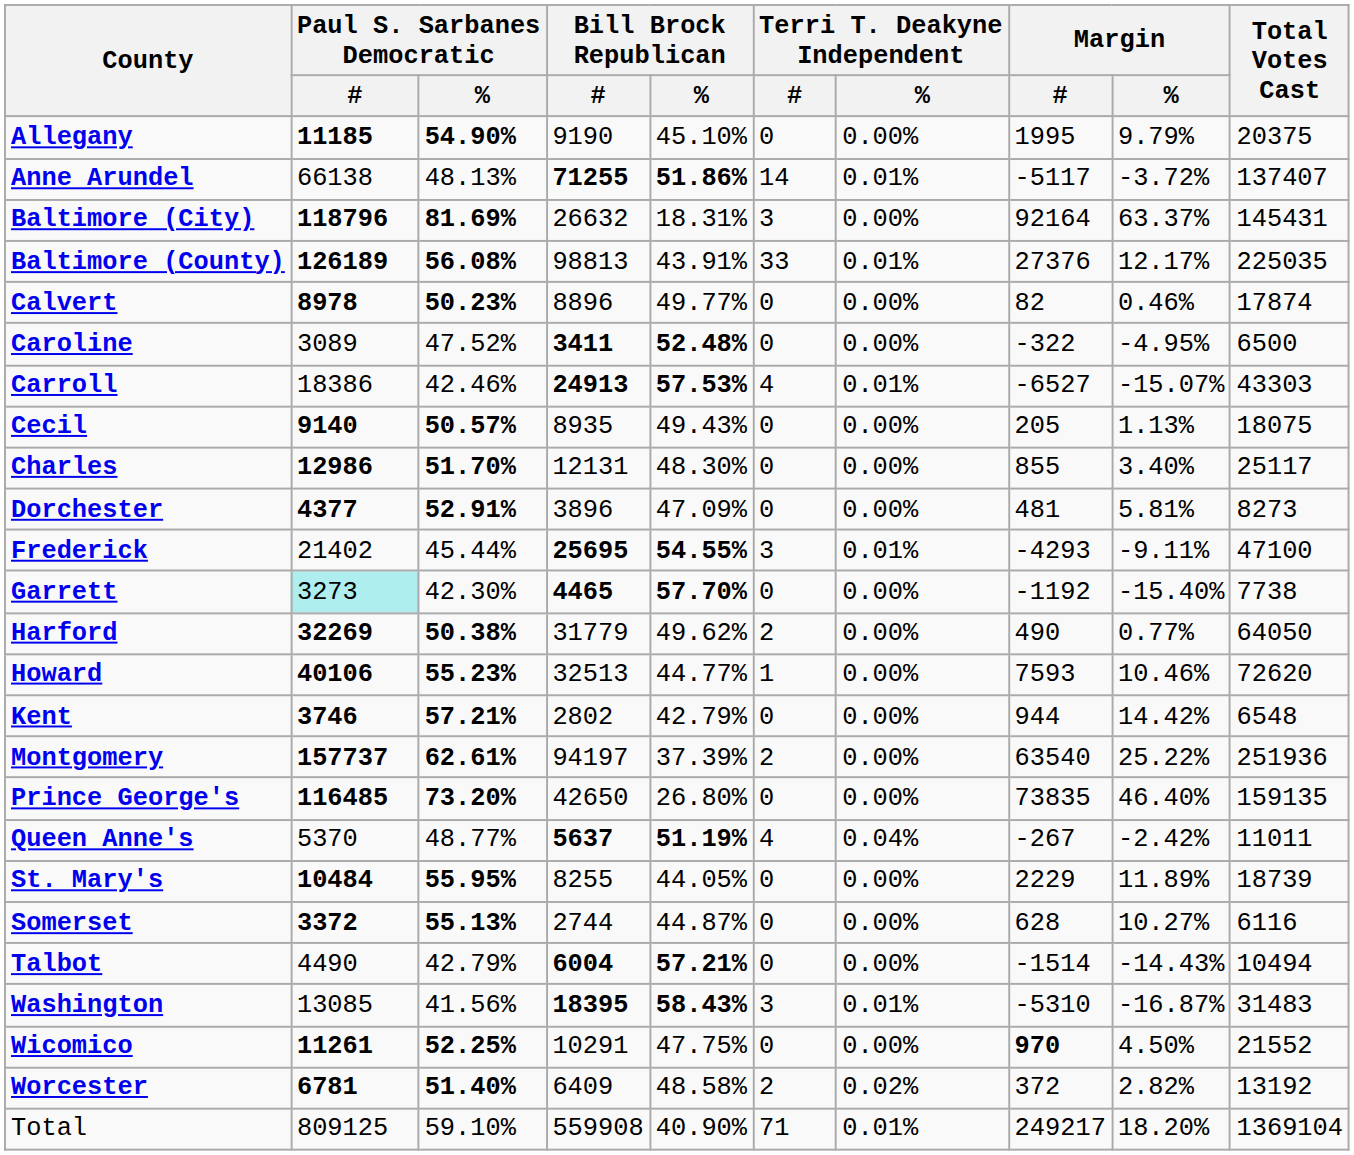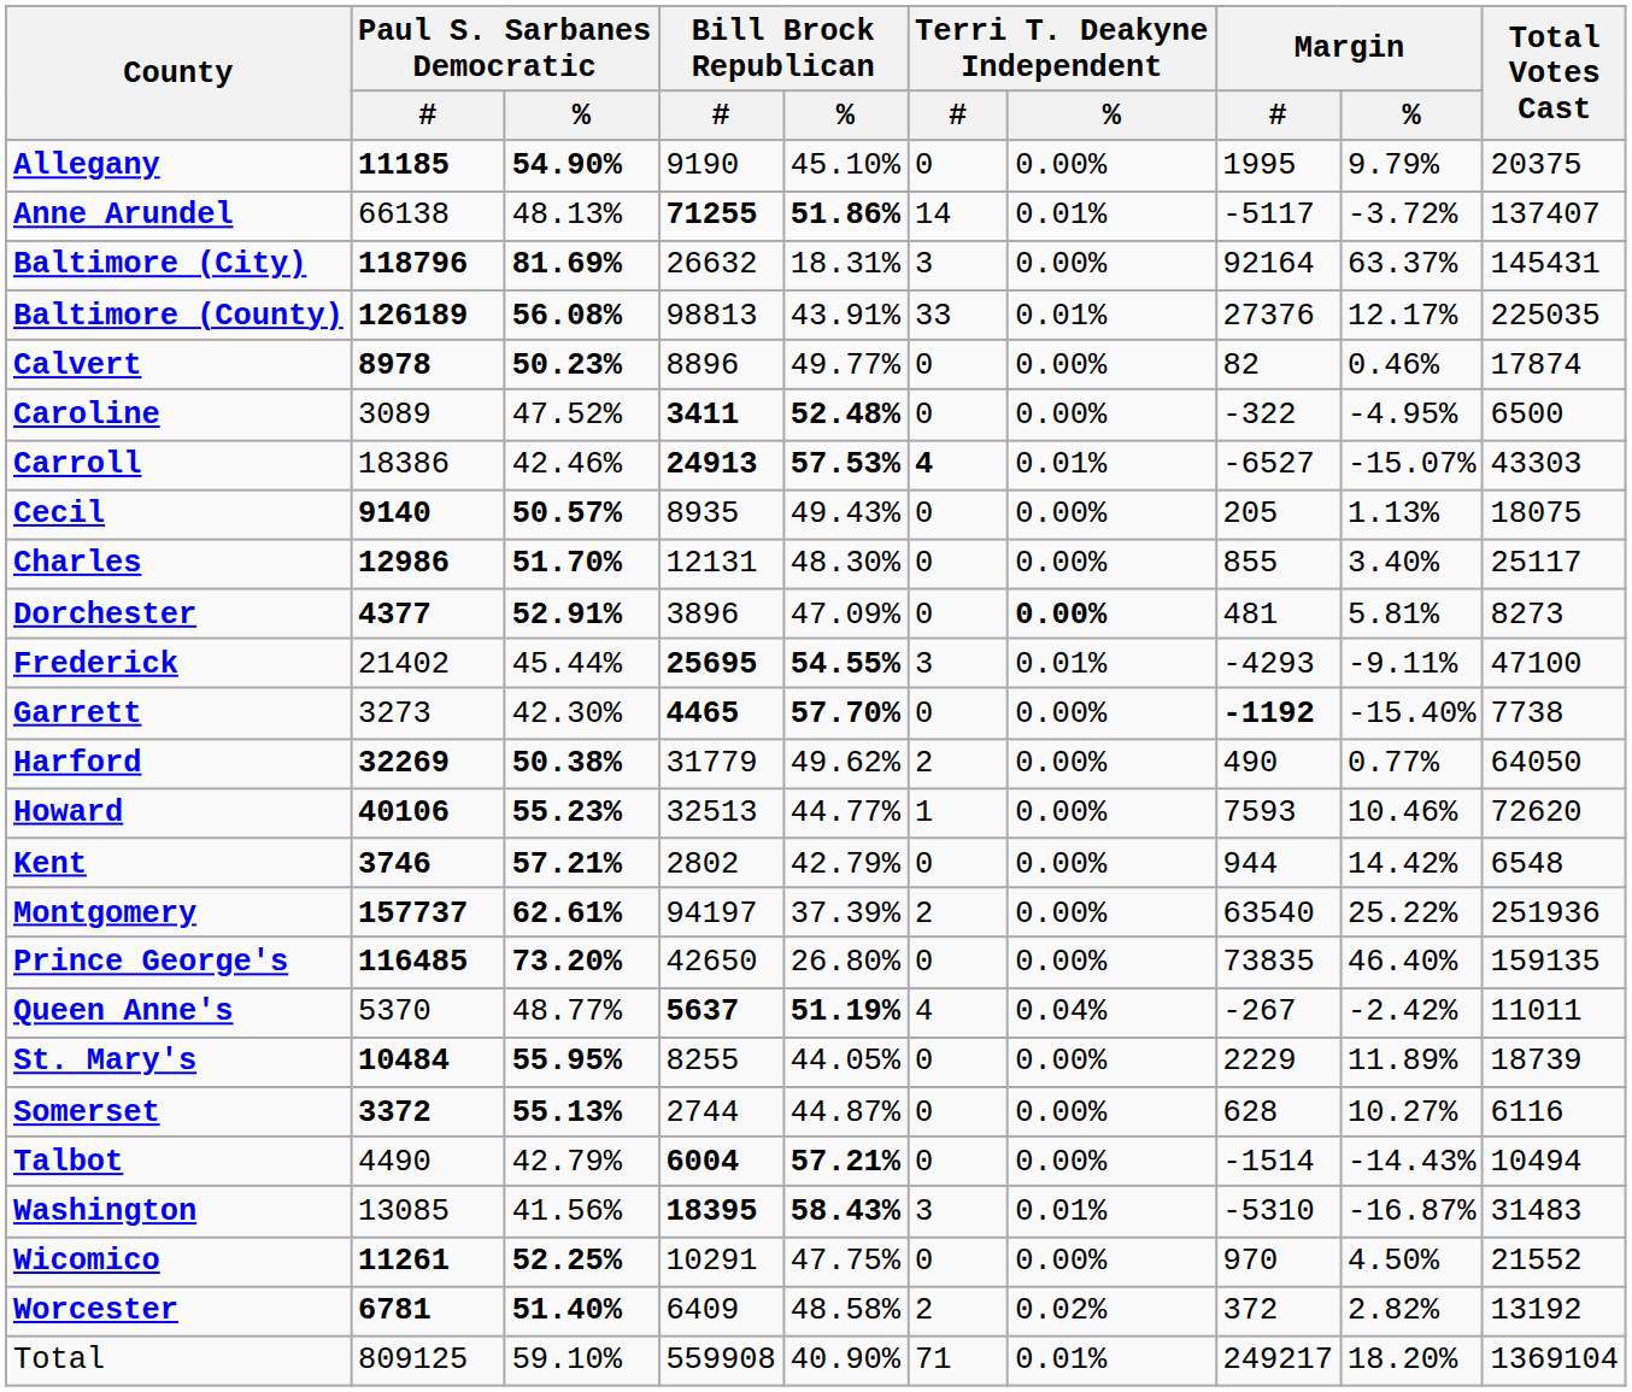Carroll | Terri T. Deakyne Independent / #: normal -> bold
Dorchester | Terri T. Deakyne Independent / %: normal -> bold
Garrett | Paul S. Sarbanes Democratic / #: paleturquoise background -> no background
Garrett | Margin / #: normal -> bold
Wicomico | Margin / #: bold -> normal
